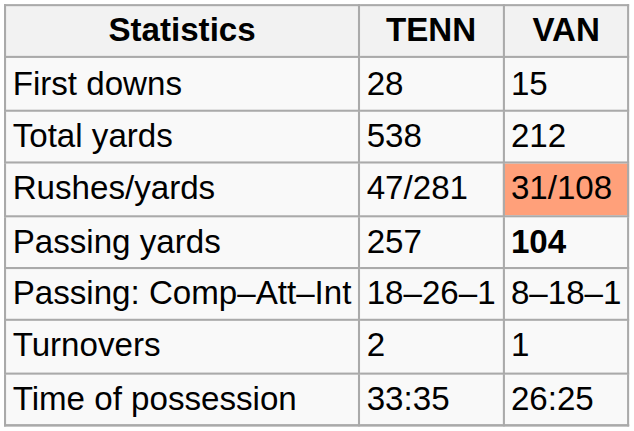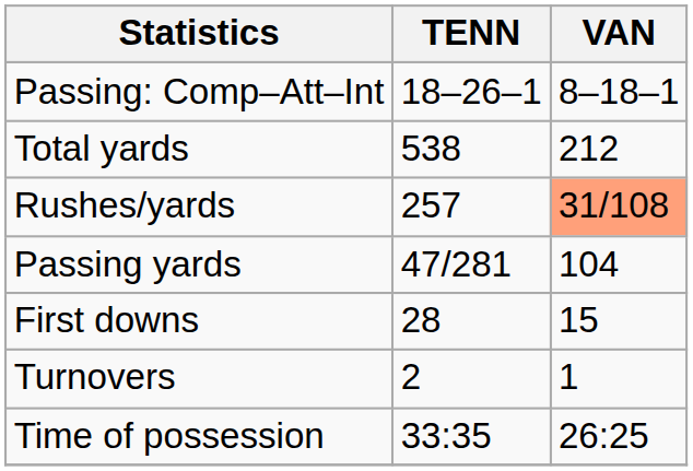rows swapped: First downs <-> Passing: Comp–Att–Int
Rushes/yards | TENN: 47/281 -> 257
Passing yards | TENN: 257 -> 47/281
Passing yards | VAN: bold -> normal
